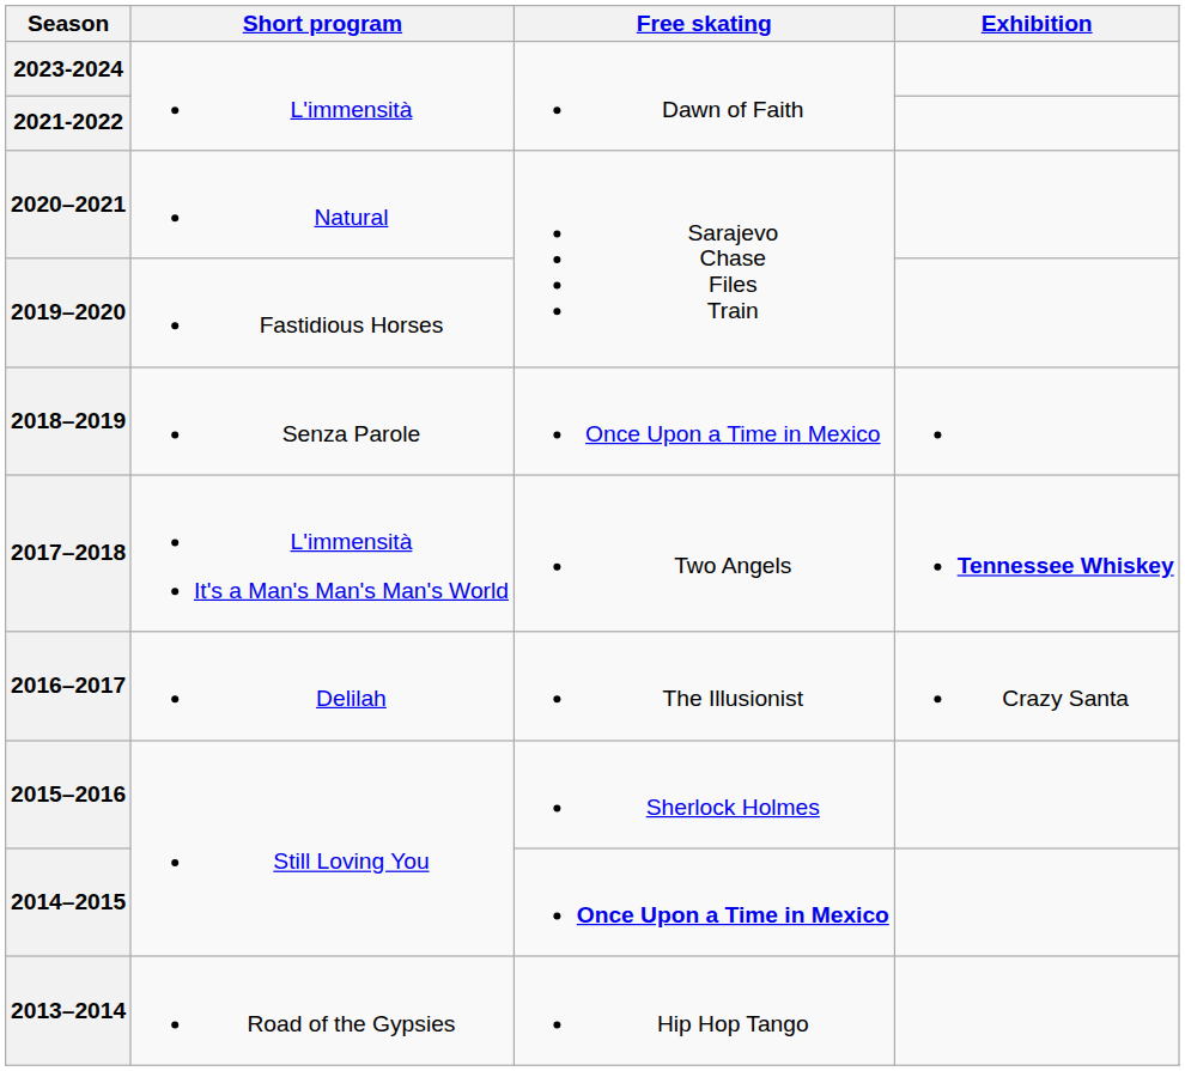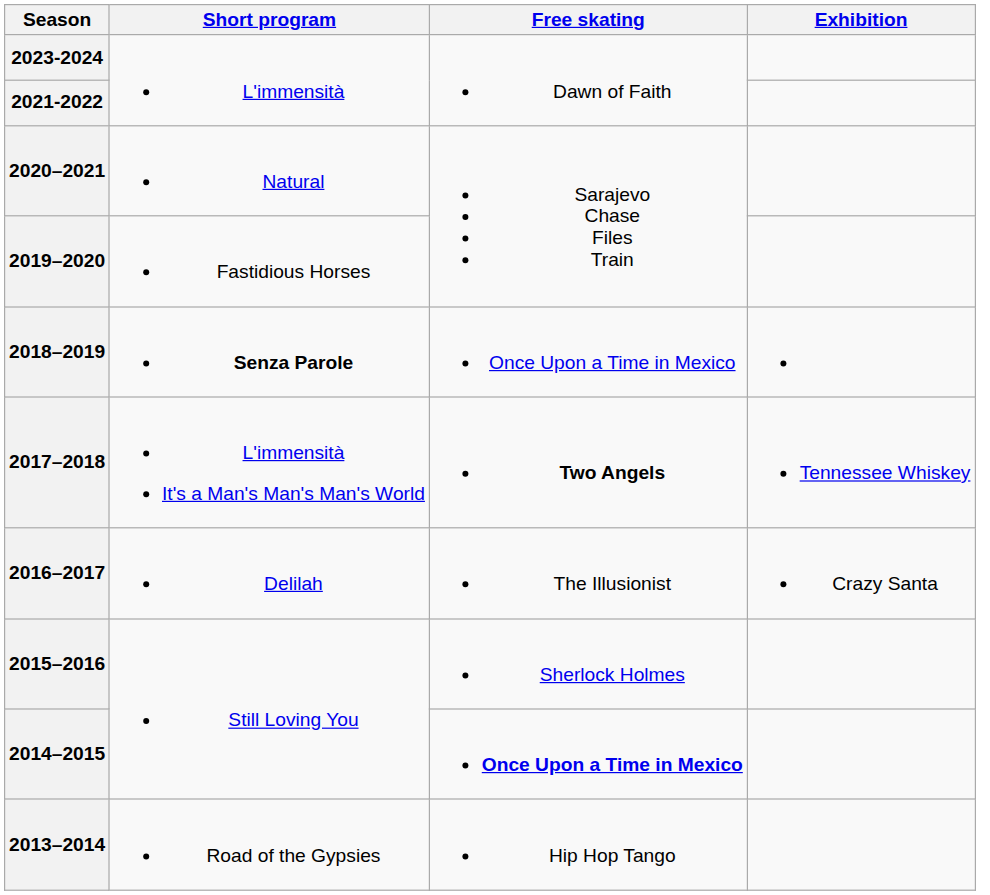2018–2019 | Short program: normal -> bold
2017–2018 | Free skating: normal -> bold
2017–2018 | Exhibition: bold -> normal
